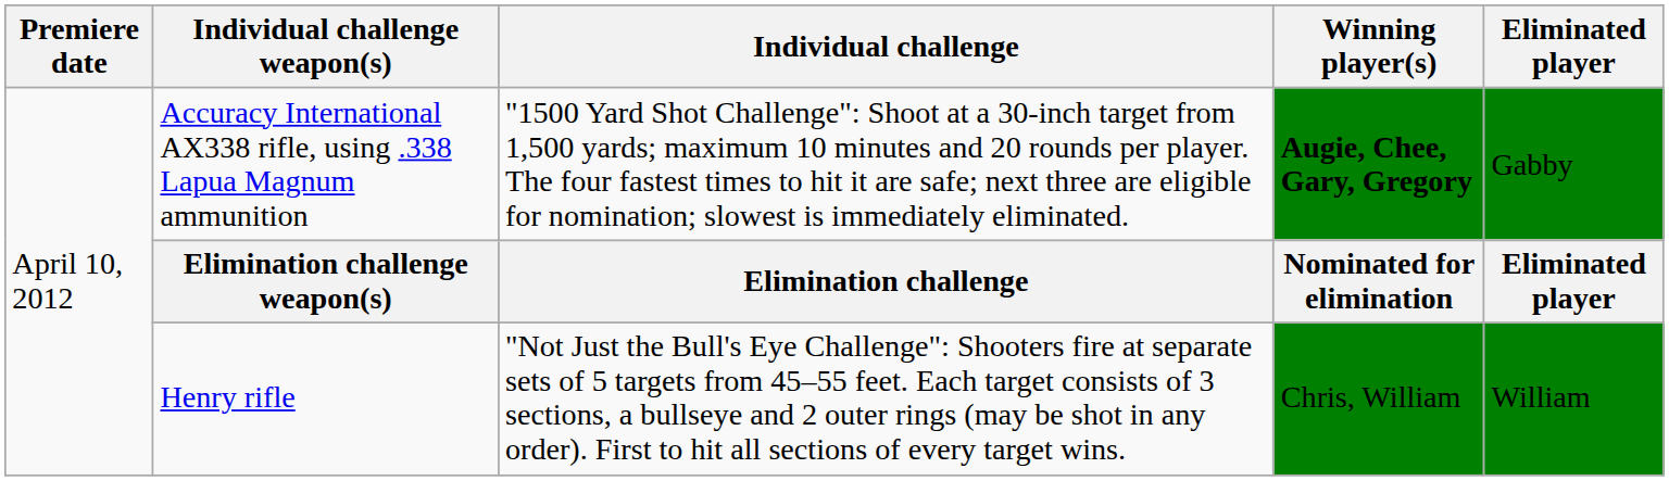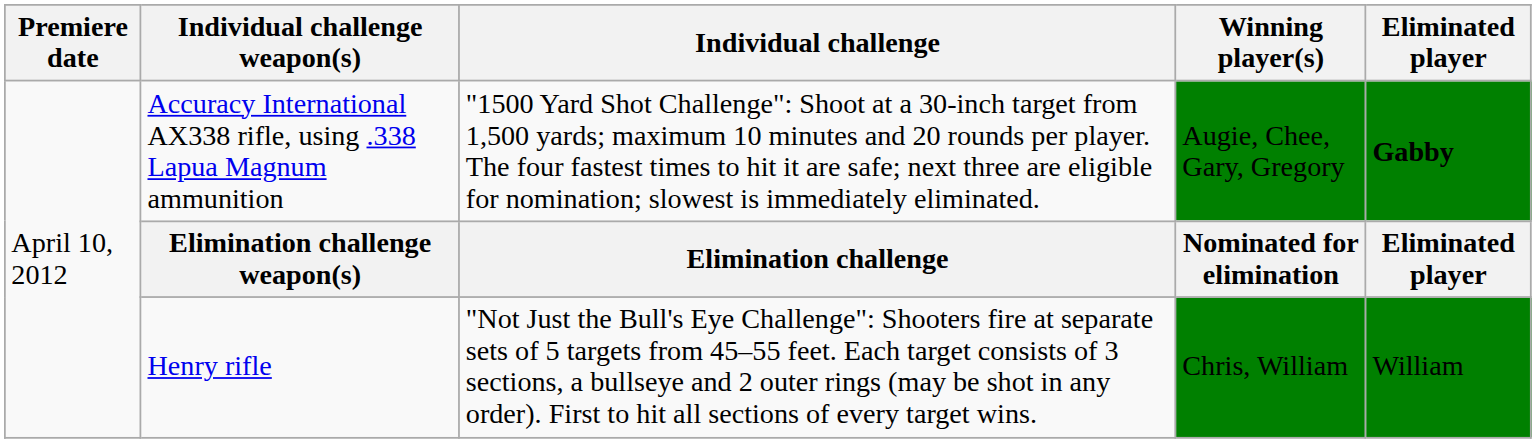row 2 | Winning player(s): bold -> normal
row 2 | Eliminated player: normal -> bold
